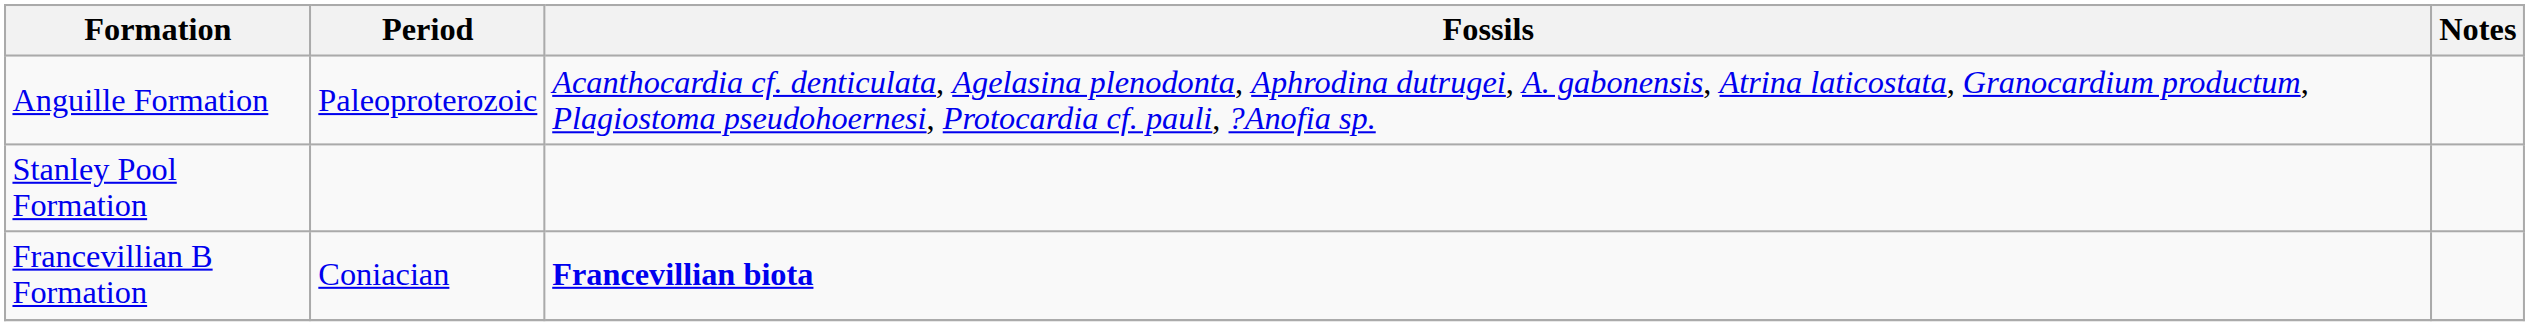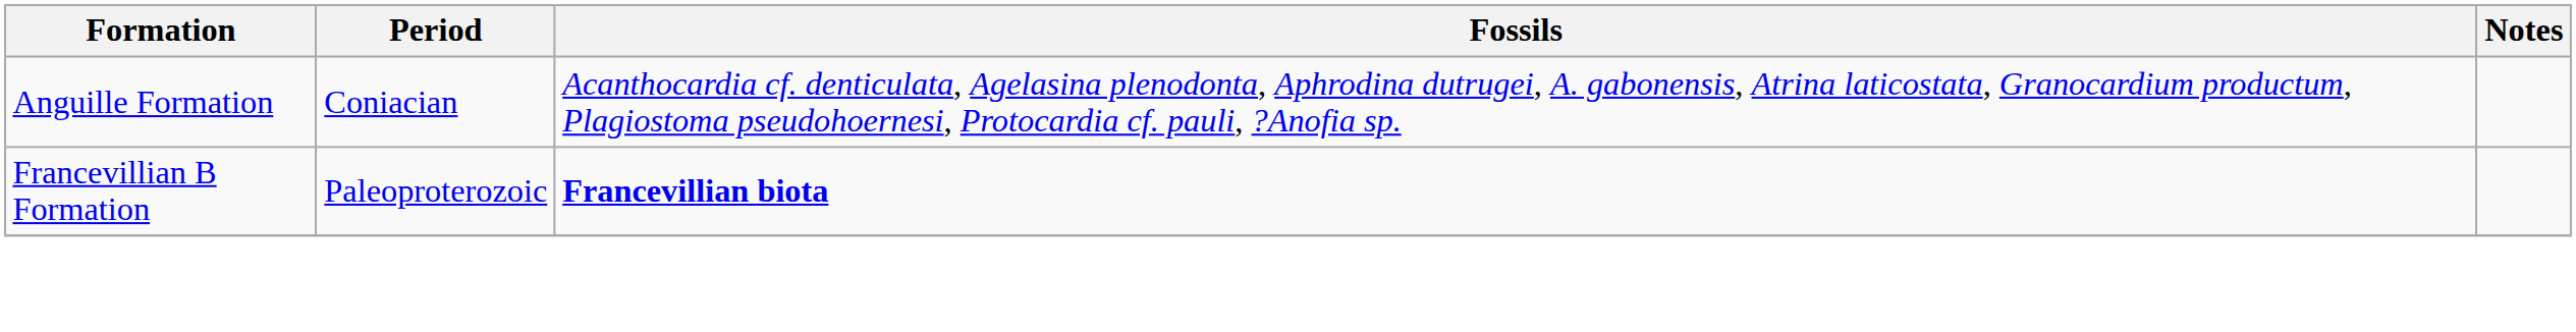Anguille Formation | Period: Paleoproterozoic -> Coniacian
- row: Stanley Pool Formation
Francevillian B Formation | Period: Coniacian -> Paleoproterozoic
